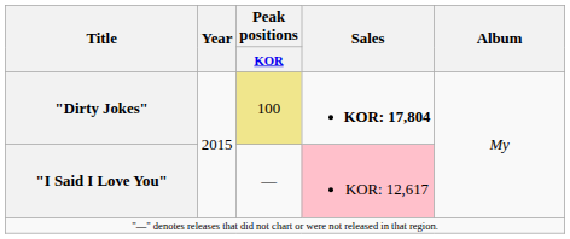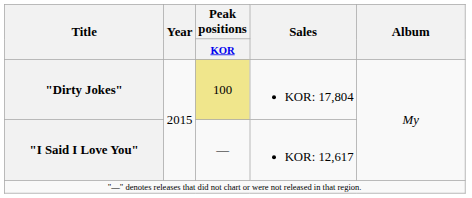"Dirty Jokes" | Sales: bold -> normal
"I Said I Love You" | Sales: pink background -> no background
